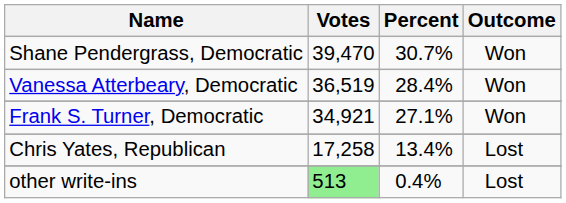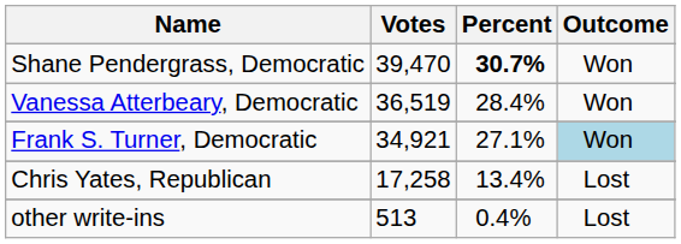Shane Pendergrass, Democratic | Percent: normal -> bold
Frank S. Turner, Democratic | Outcome: no background -> lightblue background
other write-ins | Votes: lightgreen background -> no background
